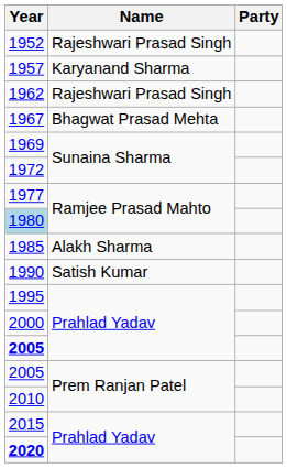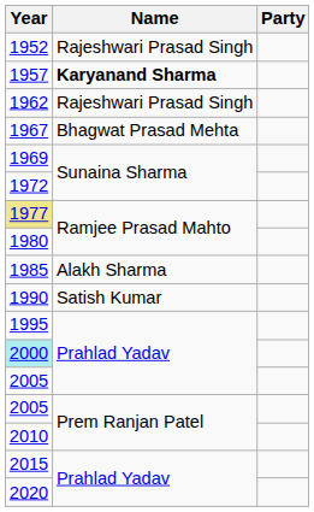1957 | Name: normal -> bold
1977 | Year: no background -> khaki background
1980 | Year: lightblue background -> no background
2000 | Year: no background -> paleturquoise background
2005 / Prahlad Yadav | Year: bold -> normal
2020 | Year: bold -> normal
